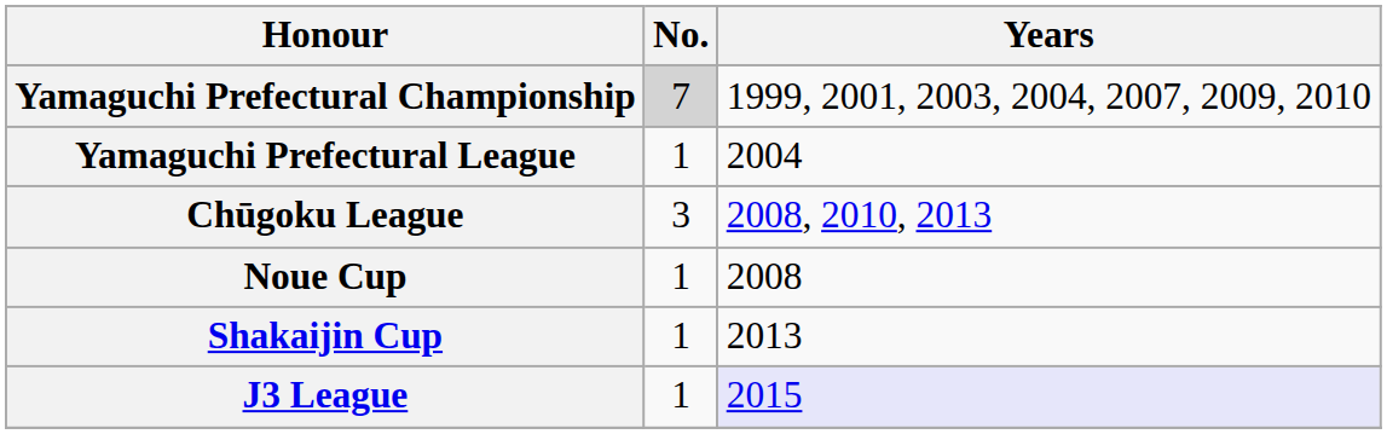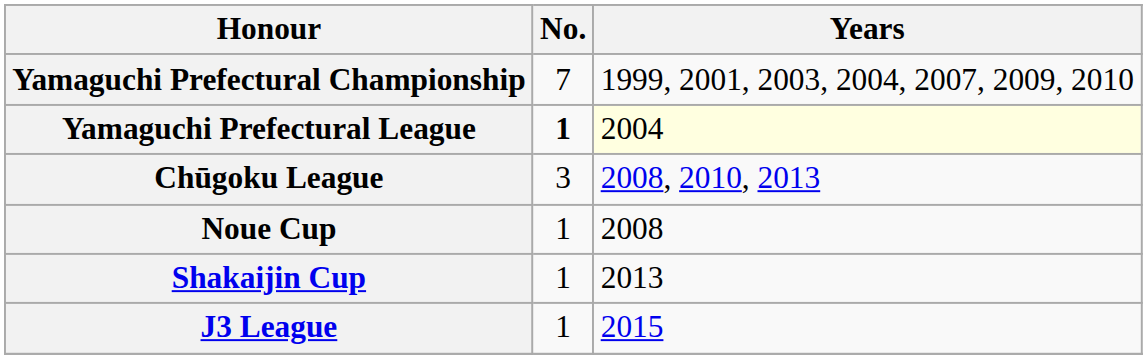Yamaguchi Prefectural Championship | No.: lightgrey background -> no background
Yamaguchi Prefectural League | No.: normal -> bold
Yamaguchi Prefectural League | Years: no background -> lightyellow background
J3 League | Years: lavender background -> no background
